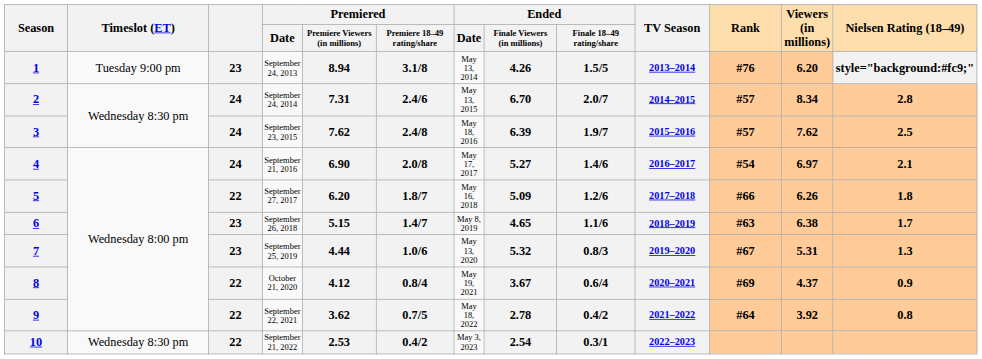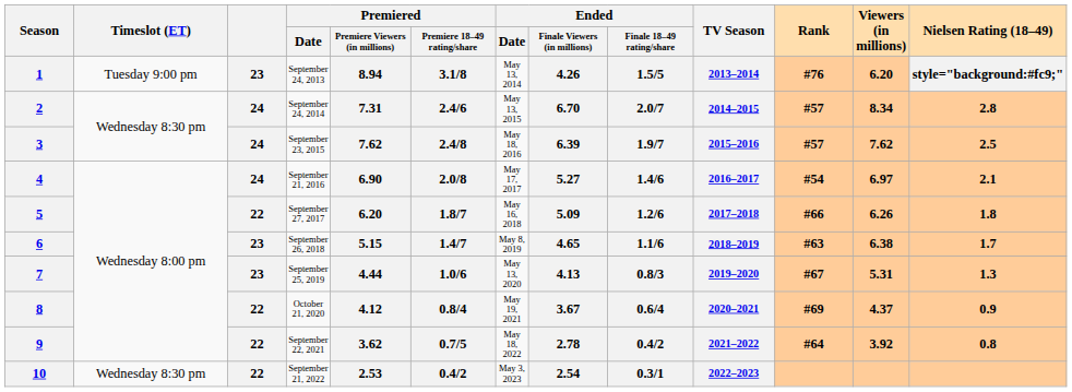7 | Ended / Finale Viewers (in millions): 5.32 -> 4.13
